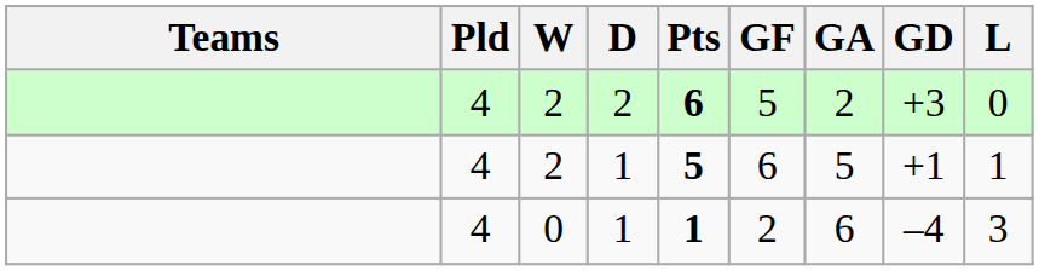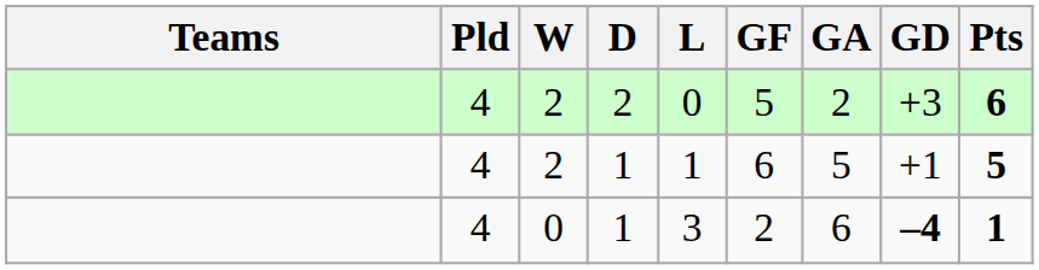columns swapped: L <-> Pts
row 4 | GD: normal -> bold
